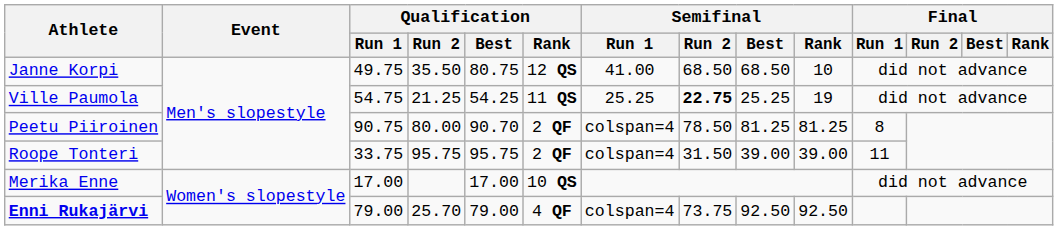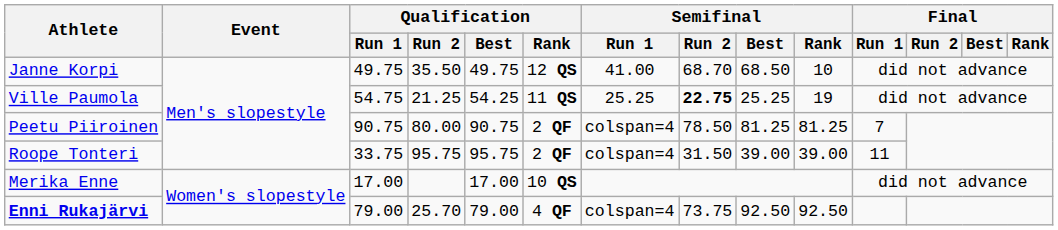Janne Korpi | Qualification / Best: 80.75 -> 49.75
Janne Korpi | Semifinal / Run 2: 68.50 -> 68.70
Peetu Piiroinen | Qualification / Best: 90.70 -> 90.75
Peetu Piiroinen | Final / Run 1: 8 -> 7
